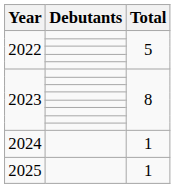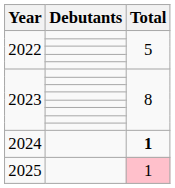2024 | Total: normal -> bold
2025 | Total: no background -> pink background
